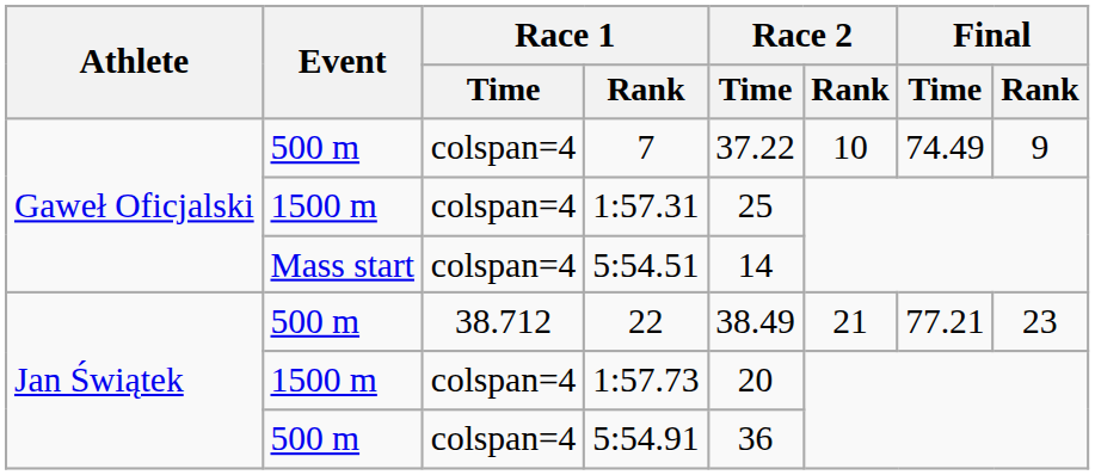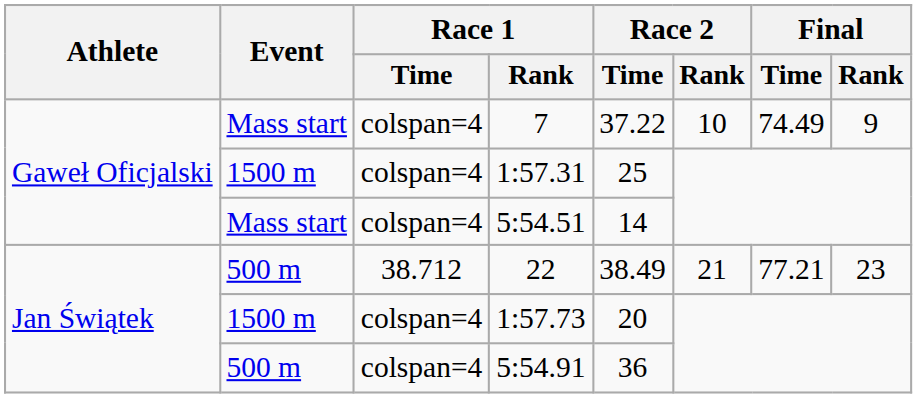7 | Event: 500 m -> Mass start
